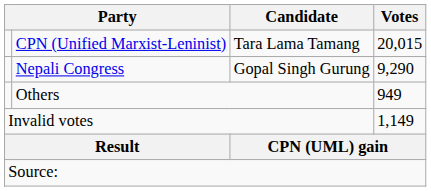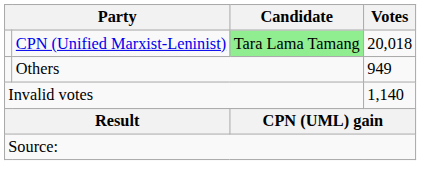CPN (Unified Marxist-Leninist) | Candidate: no background -> lightgreen background
CPN (Unified Marxist-Leninist) | Votes: 20,015 -> 20,018
- row: Nepali Congress | Gopal Singh Gurung | 9,290
Invalid votes | Votes: 1,149 -> 1,140
